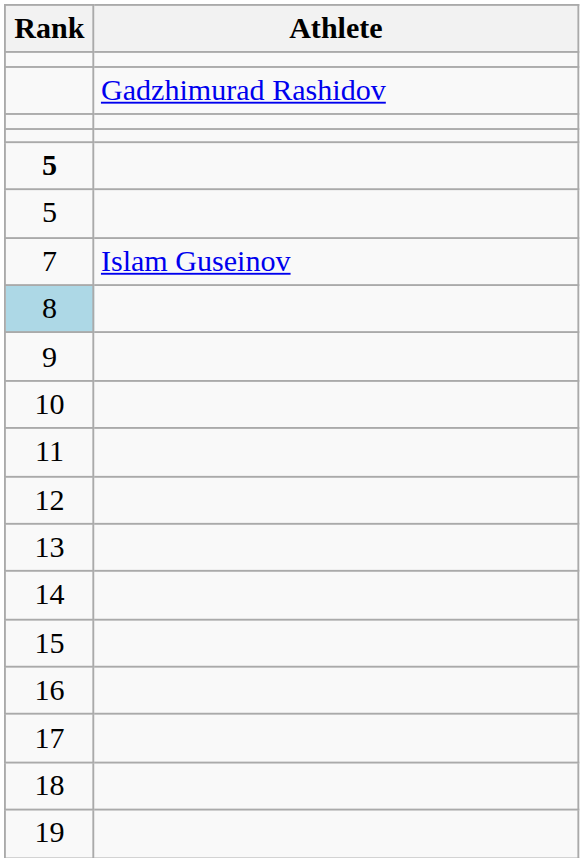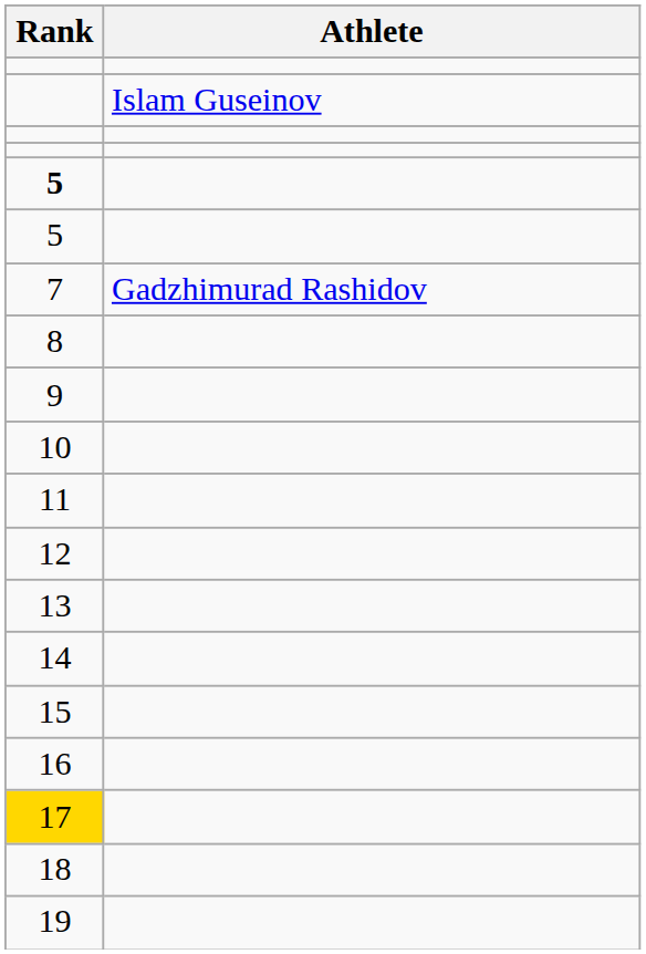row 3 | Athlete: Gadzhimurad Rashidov -> Islam Guseinov
row 8 | Athlete: Islam Guseinov -> Gadzhimurad Rashidov
row 9 | Rank: lightblue background -> no background
row 18 | Rank: no background -> gold background
